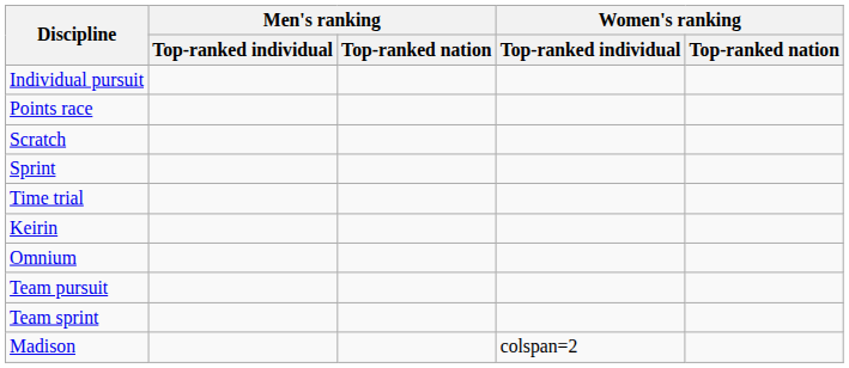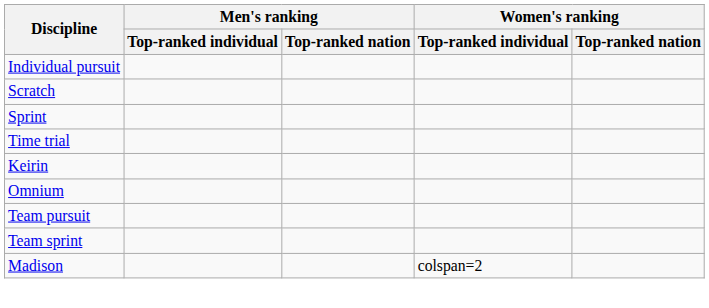- row: Points race
